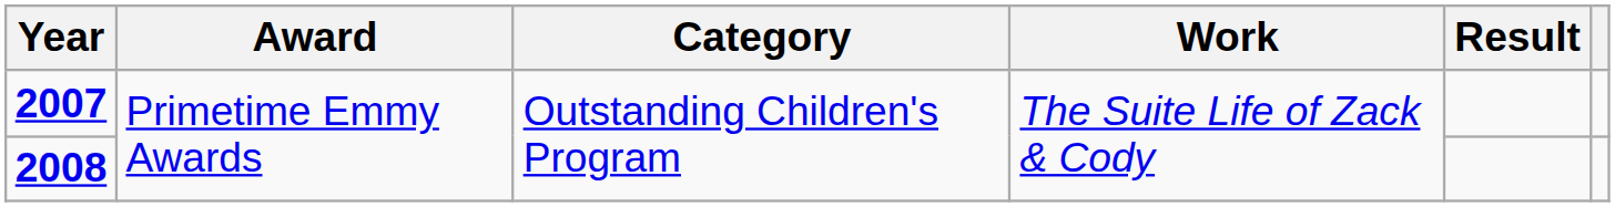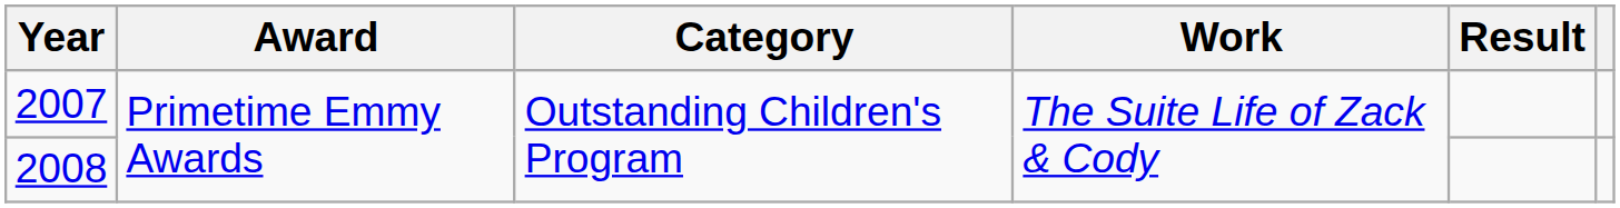2007 | Year: bold -> normal
2008 | Year: bold -> normal
